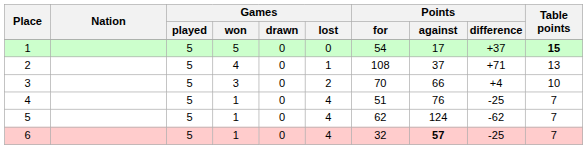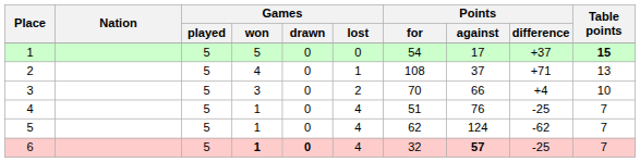6 | Games / won: normal -> bold
6 | Games / drawn: normal -> bold
